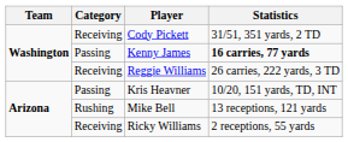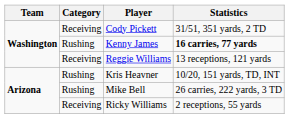Kenny James | Category: Passing -> Rushing
Reggie Williams | Statistics: 26 carries, 222 yards, 3 TD -> 13 receptions, 121 yards
Kris Heavner | Category: Passing -> Rushing
Mike Bell | Statistics: 13 receptions, 121 yards -> 26 carries, 222 yards, 3 TD
